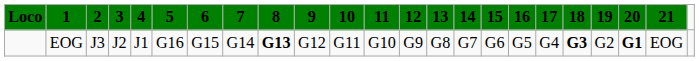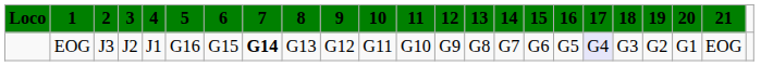row 2 | 7: normal -> bold
row 2 | 8: bold -> normal
row 2 | 17: no background -> lavender background
row 2 | 18: bold -> normal
row 2 | 20: bold -> normal
